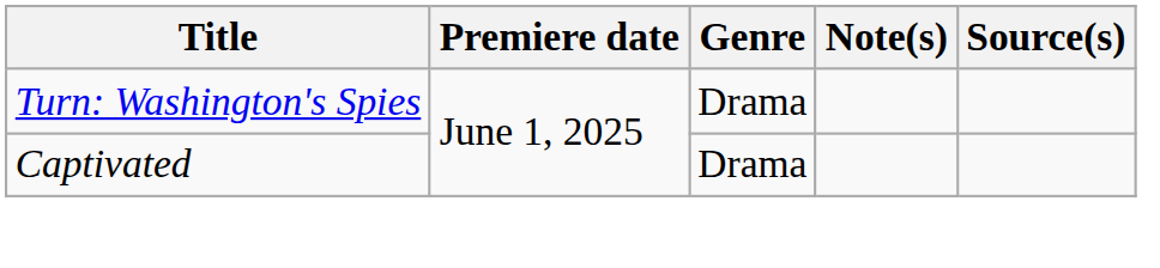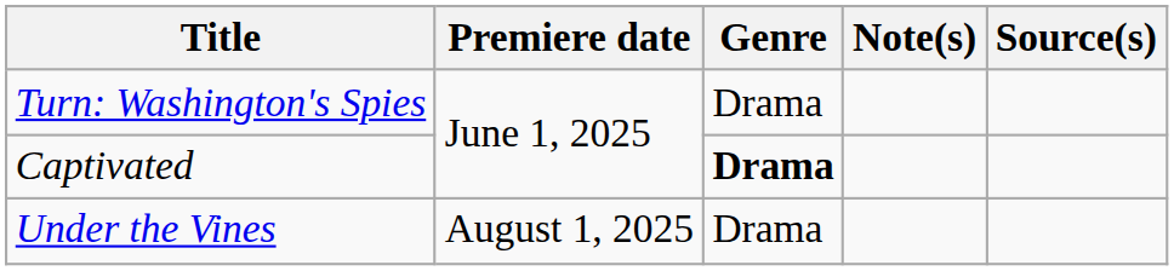Captivated | Genre: normal -> bold
+ row: Under the Vines | August 1, 2025 | Drama
